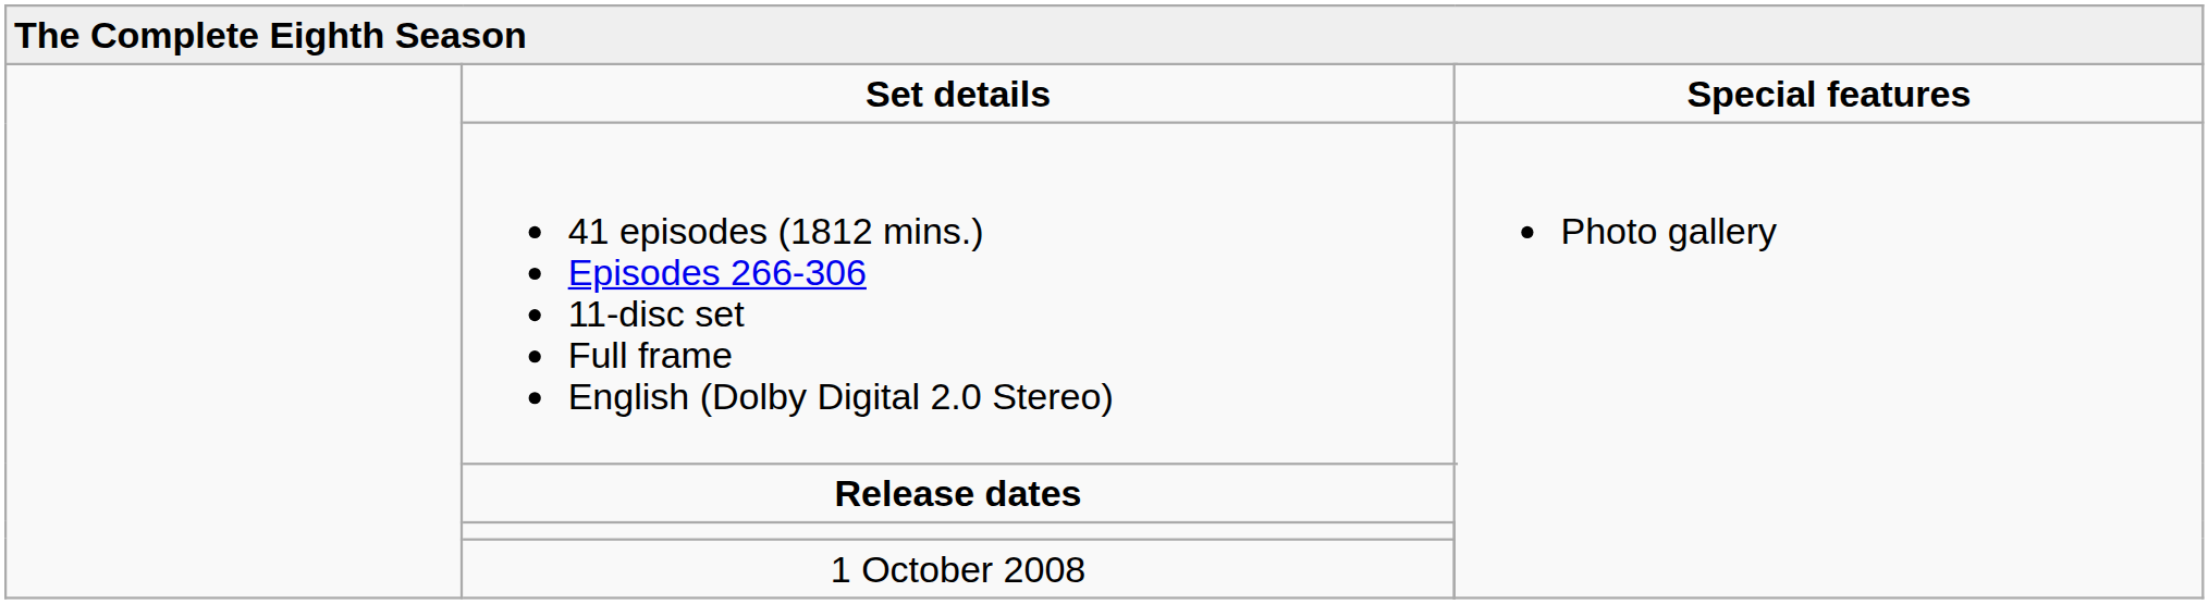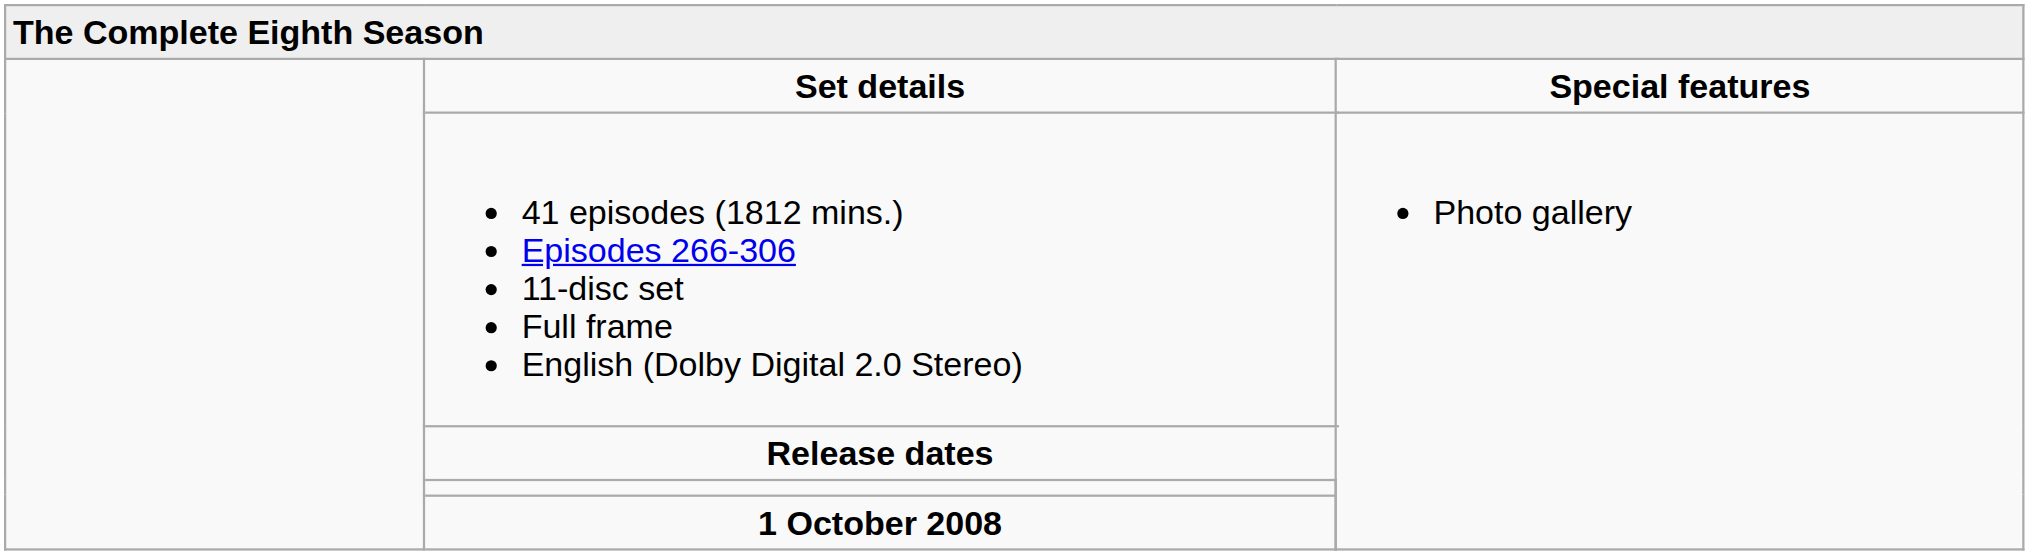1 October 2008 | column 2: normal -> bold
